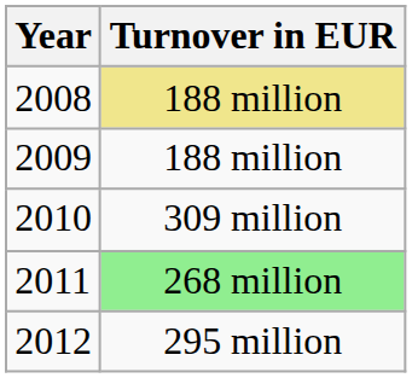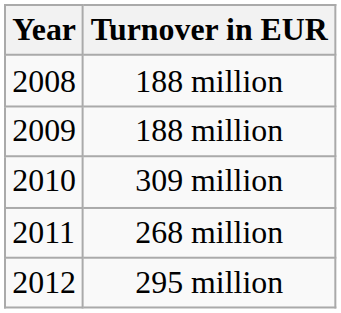2008 | Turnover in EUR: khaki background -> no background
2011 | Turnover in EUR: lightgreen background -> no background
